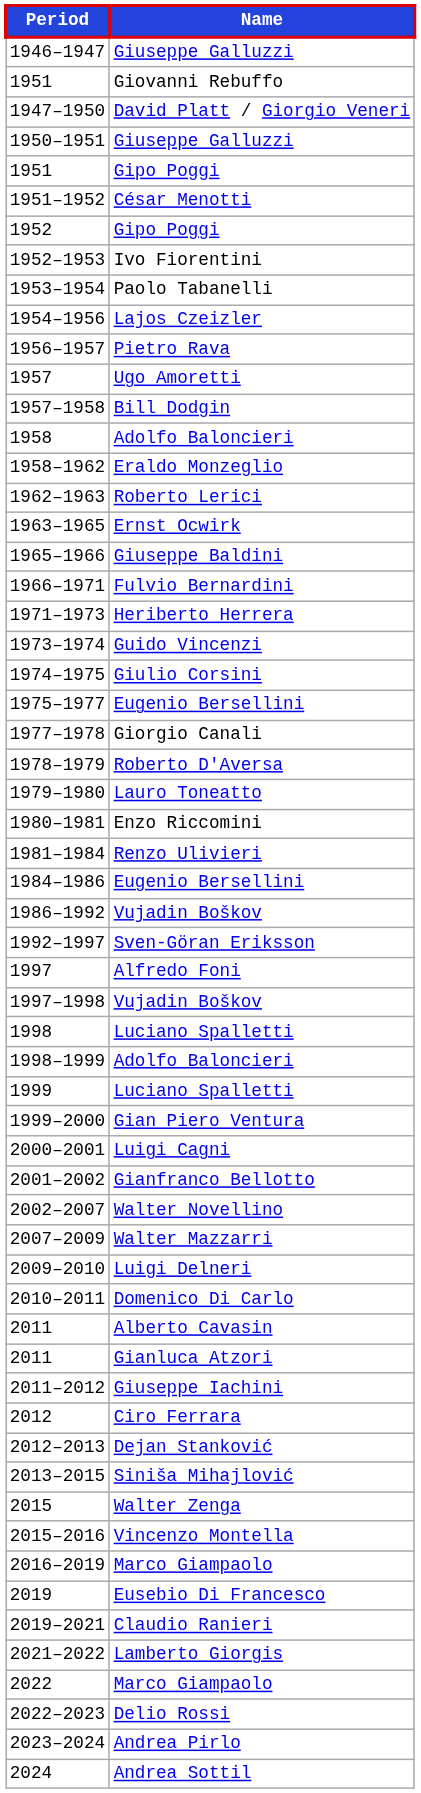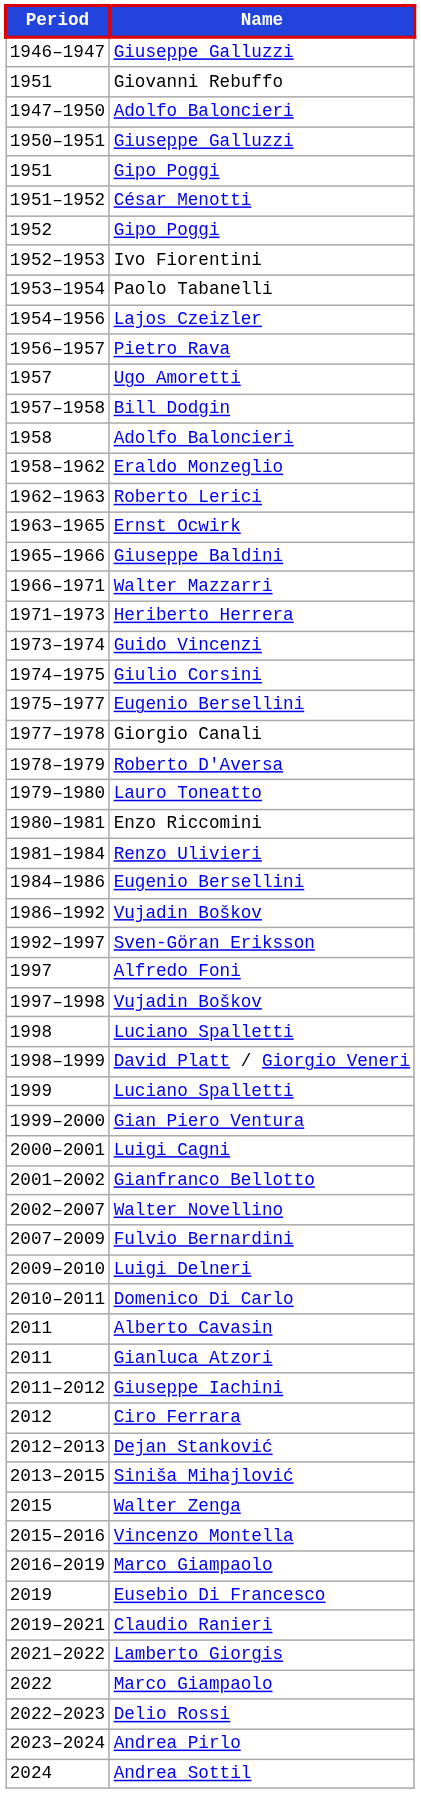row 4 | Name: David Platt / Giorgio Veneri -> Adolfo Baloncieri
row 20 | Name: Fulvio Bernardini -> Walter Mazzarri
row 36 | Name: Adolfo Baloncieri -> David Platt / Giorgio Veneri
row 42 | Name: Walter Mazzarri -> Fulvio Bernardini
